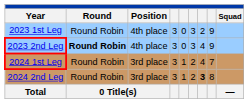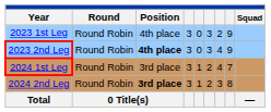2023 2nd Leg | Round: bold -> normal
2023 2nd Leg | Position: normal -> bold
2024 2nd Leg | Position: normal -> bold
2024 2nd Leg | column 7: bold -> normal
